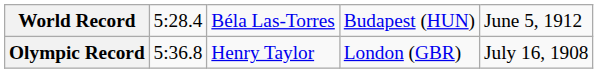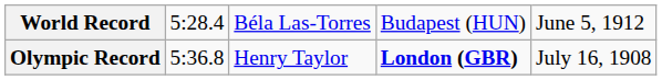Olympic Record | column 4: normal -> bold
